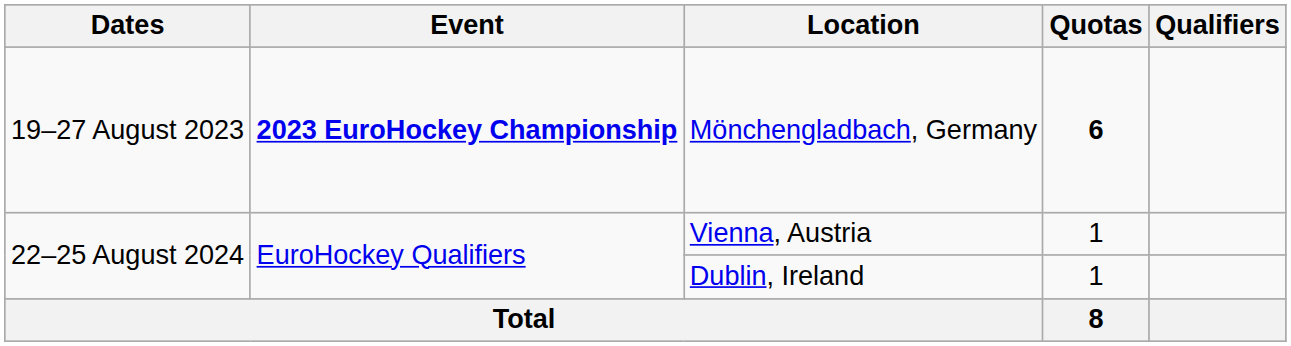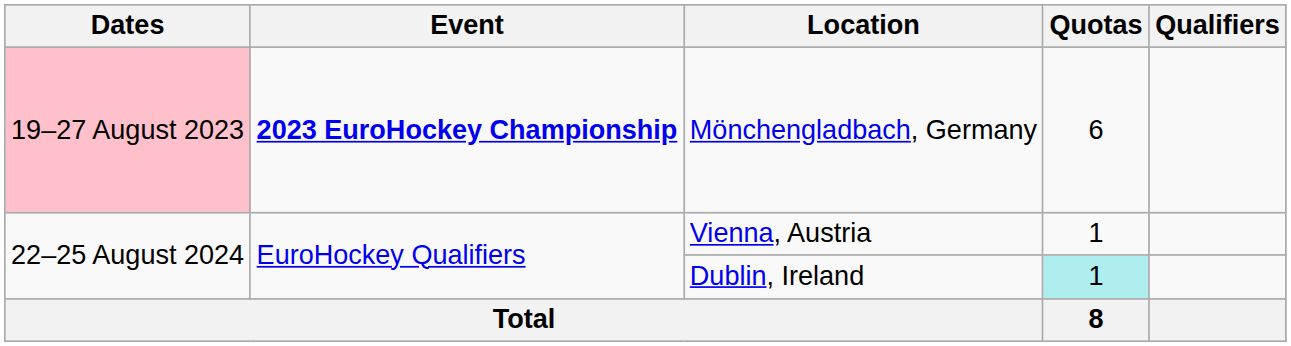Mönchengladbach, Germany | Dates: no background -> pink background
Mönchengladbach, Germany | Quotas: bold -> normal
Dublin, Ireland | Quotas: no background -> paleturquoise background
